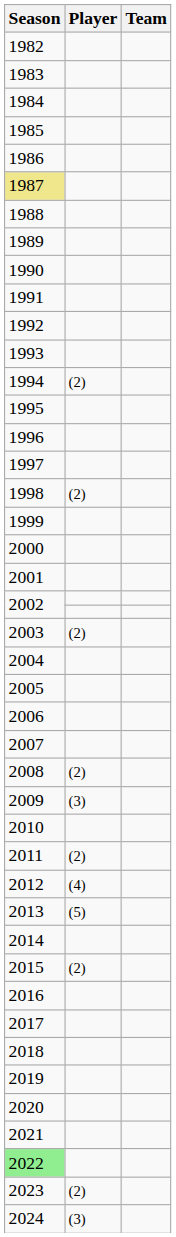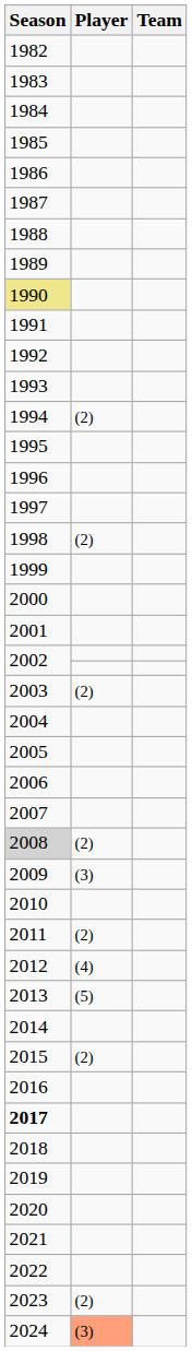1987 | Season: khaki background -> no background
1990 | Season: no background -> khaki background
2008 | Season: no background -> lightgrey background
2017 | Season: normal -> bold
2022 | Season: lightgreen background -> no background
2024 | Player: no background -> lightsalmon background
